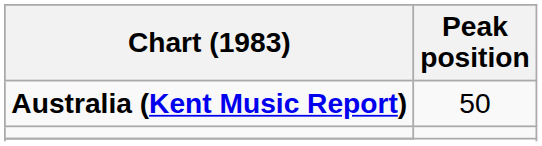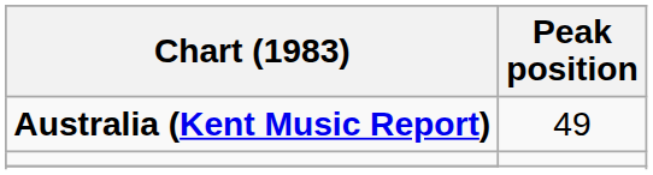row 2 | Peak position: 50 -> 49
